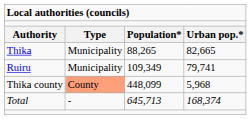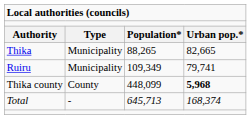Thika county | column 2: lightsalmon background -> no background
Thika county | column 4: normal -> bold
